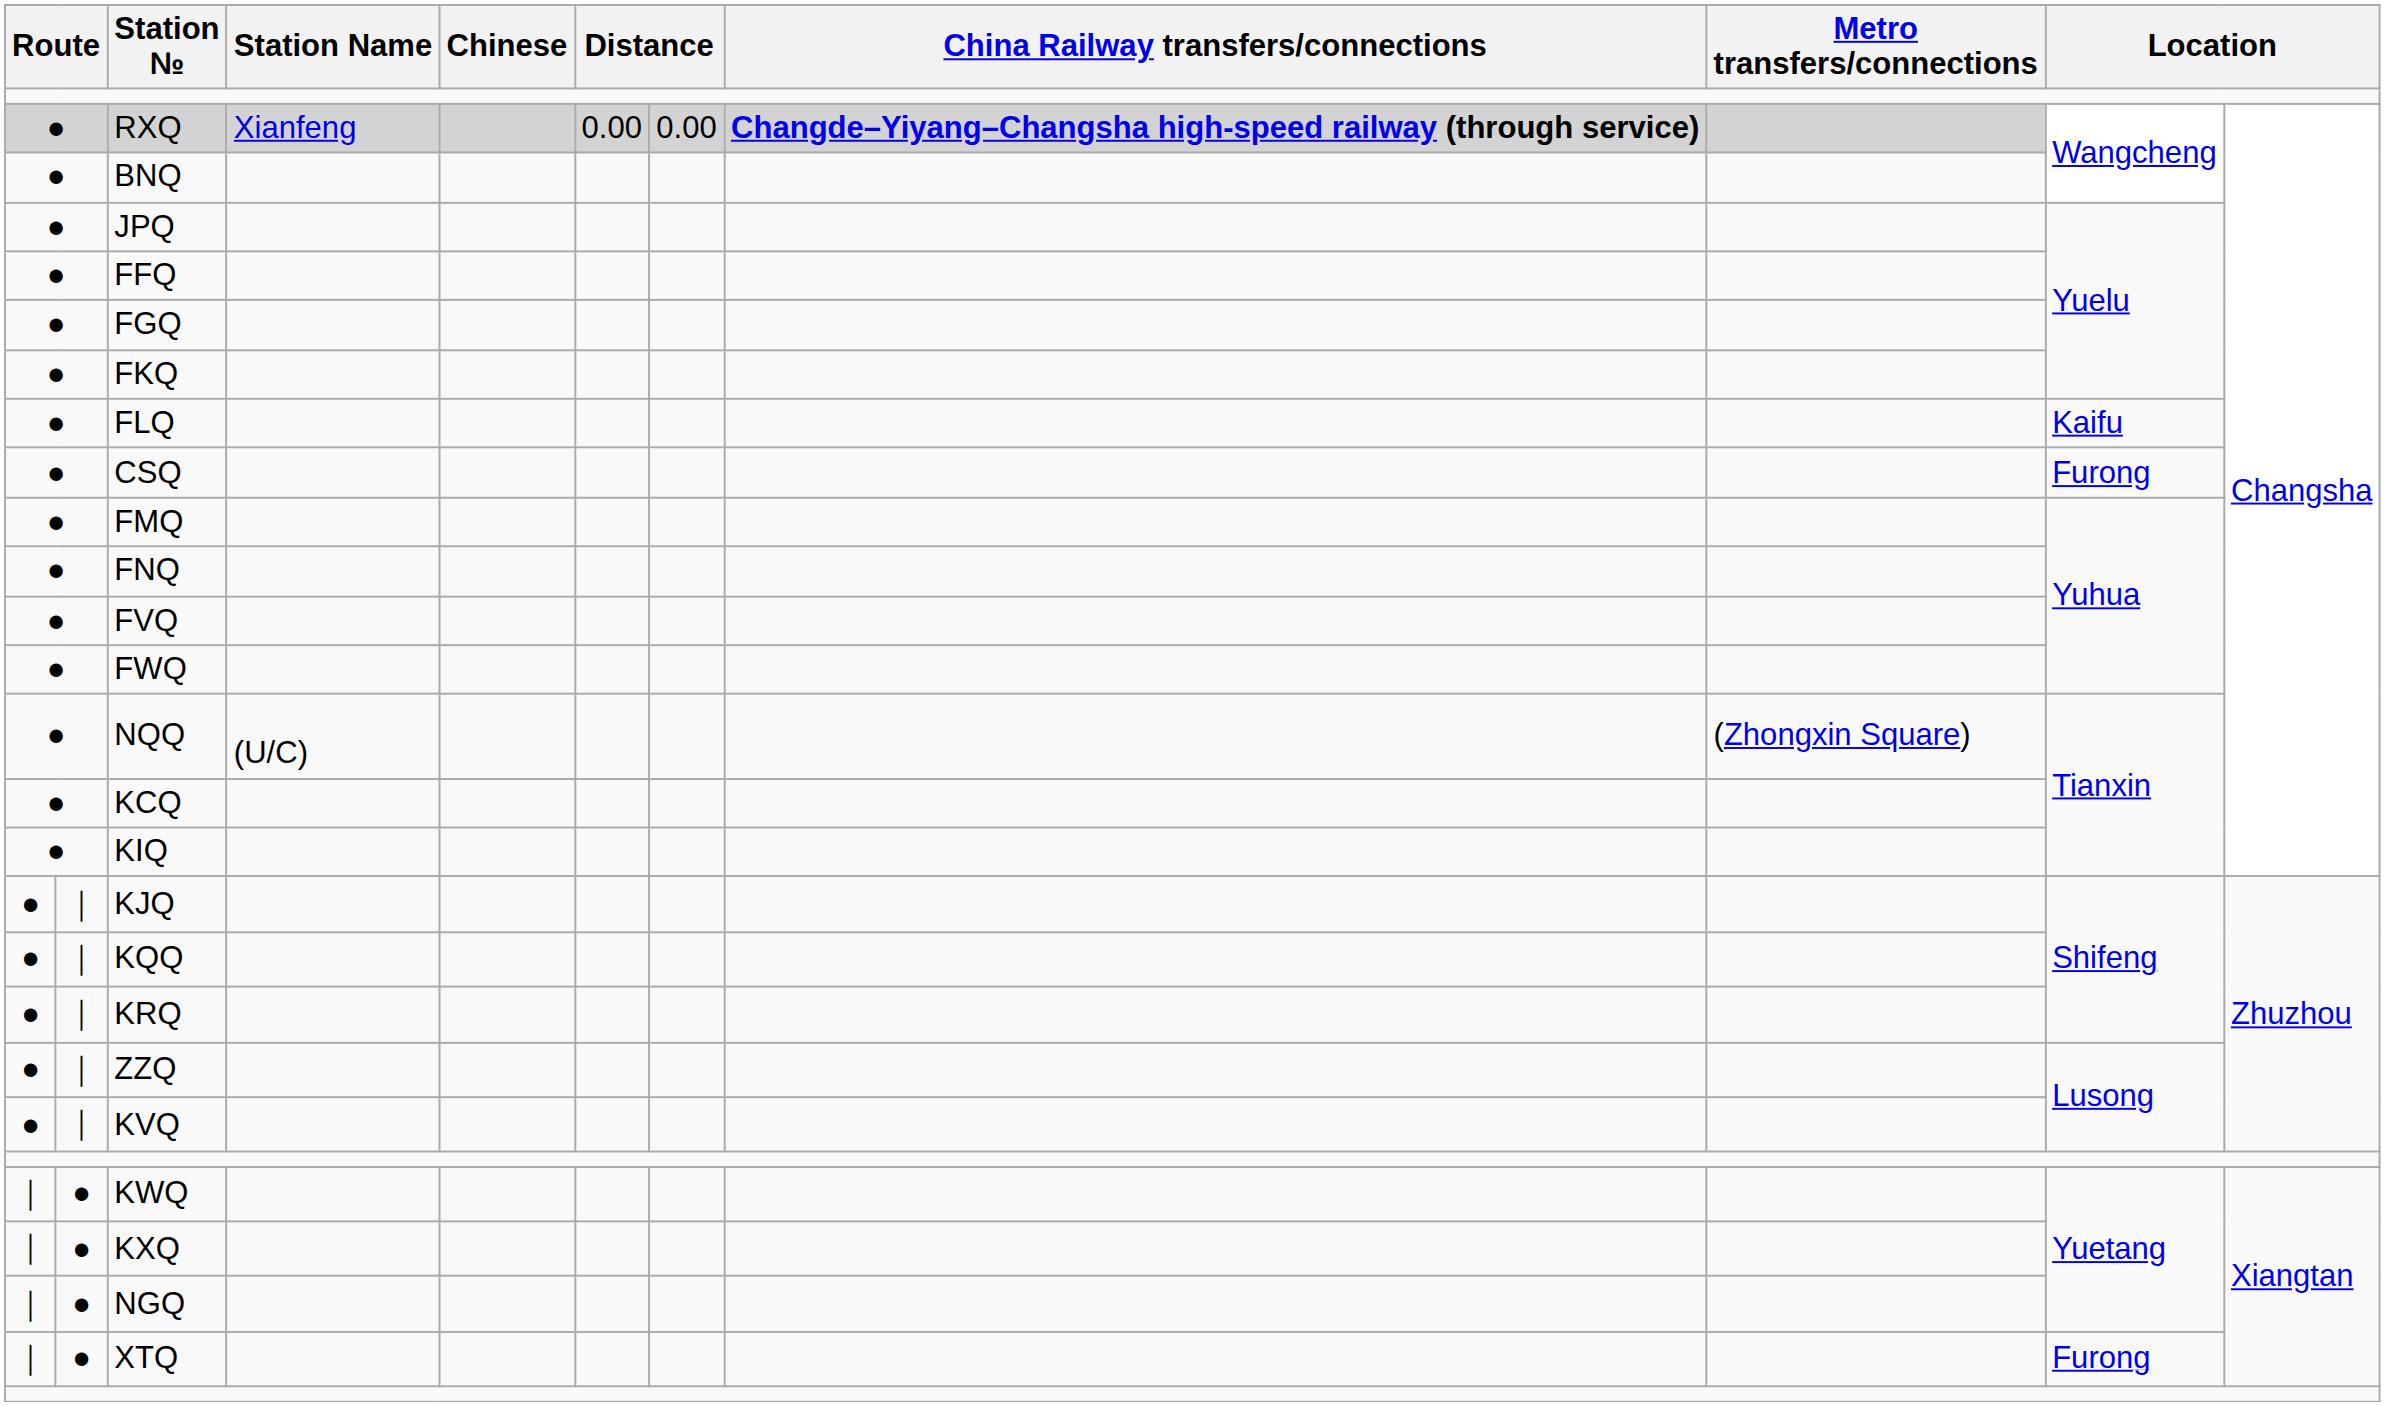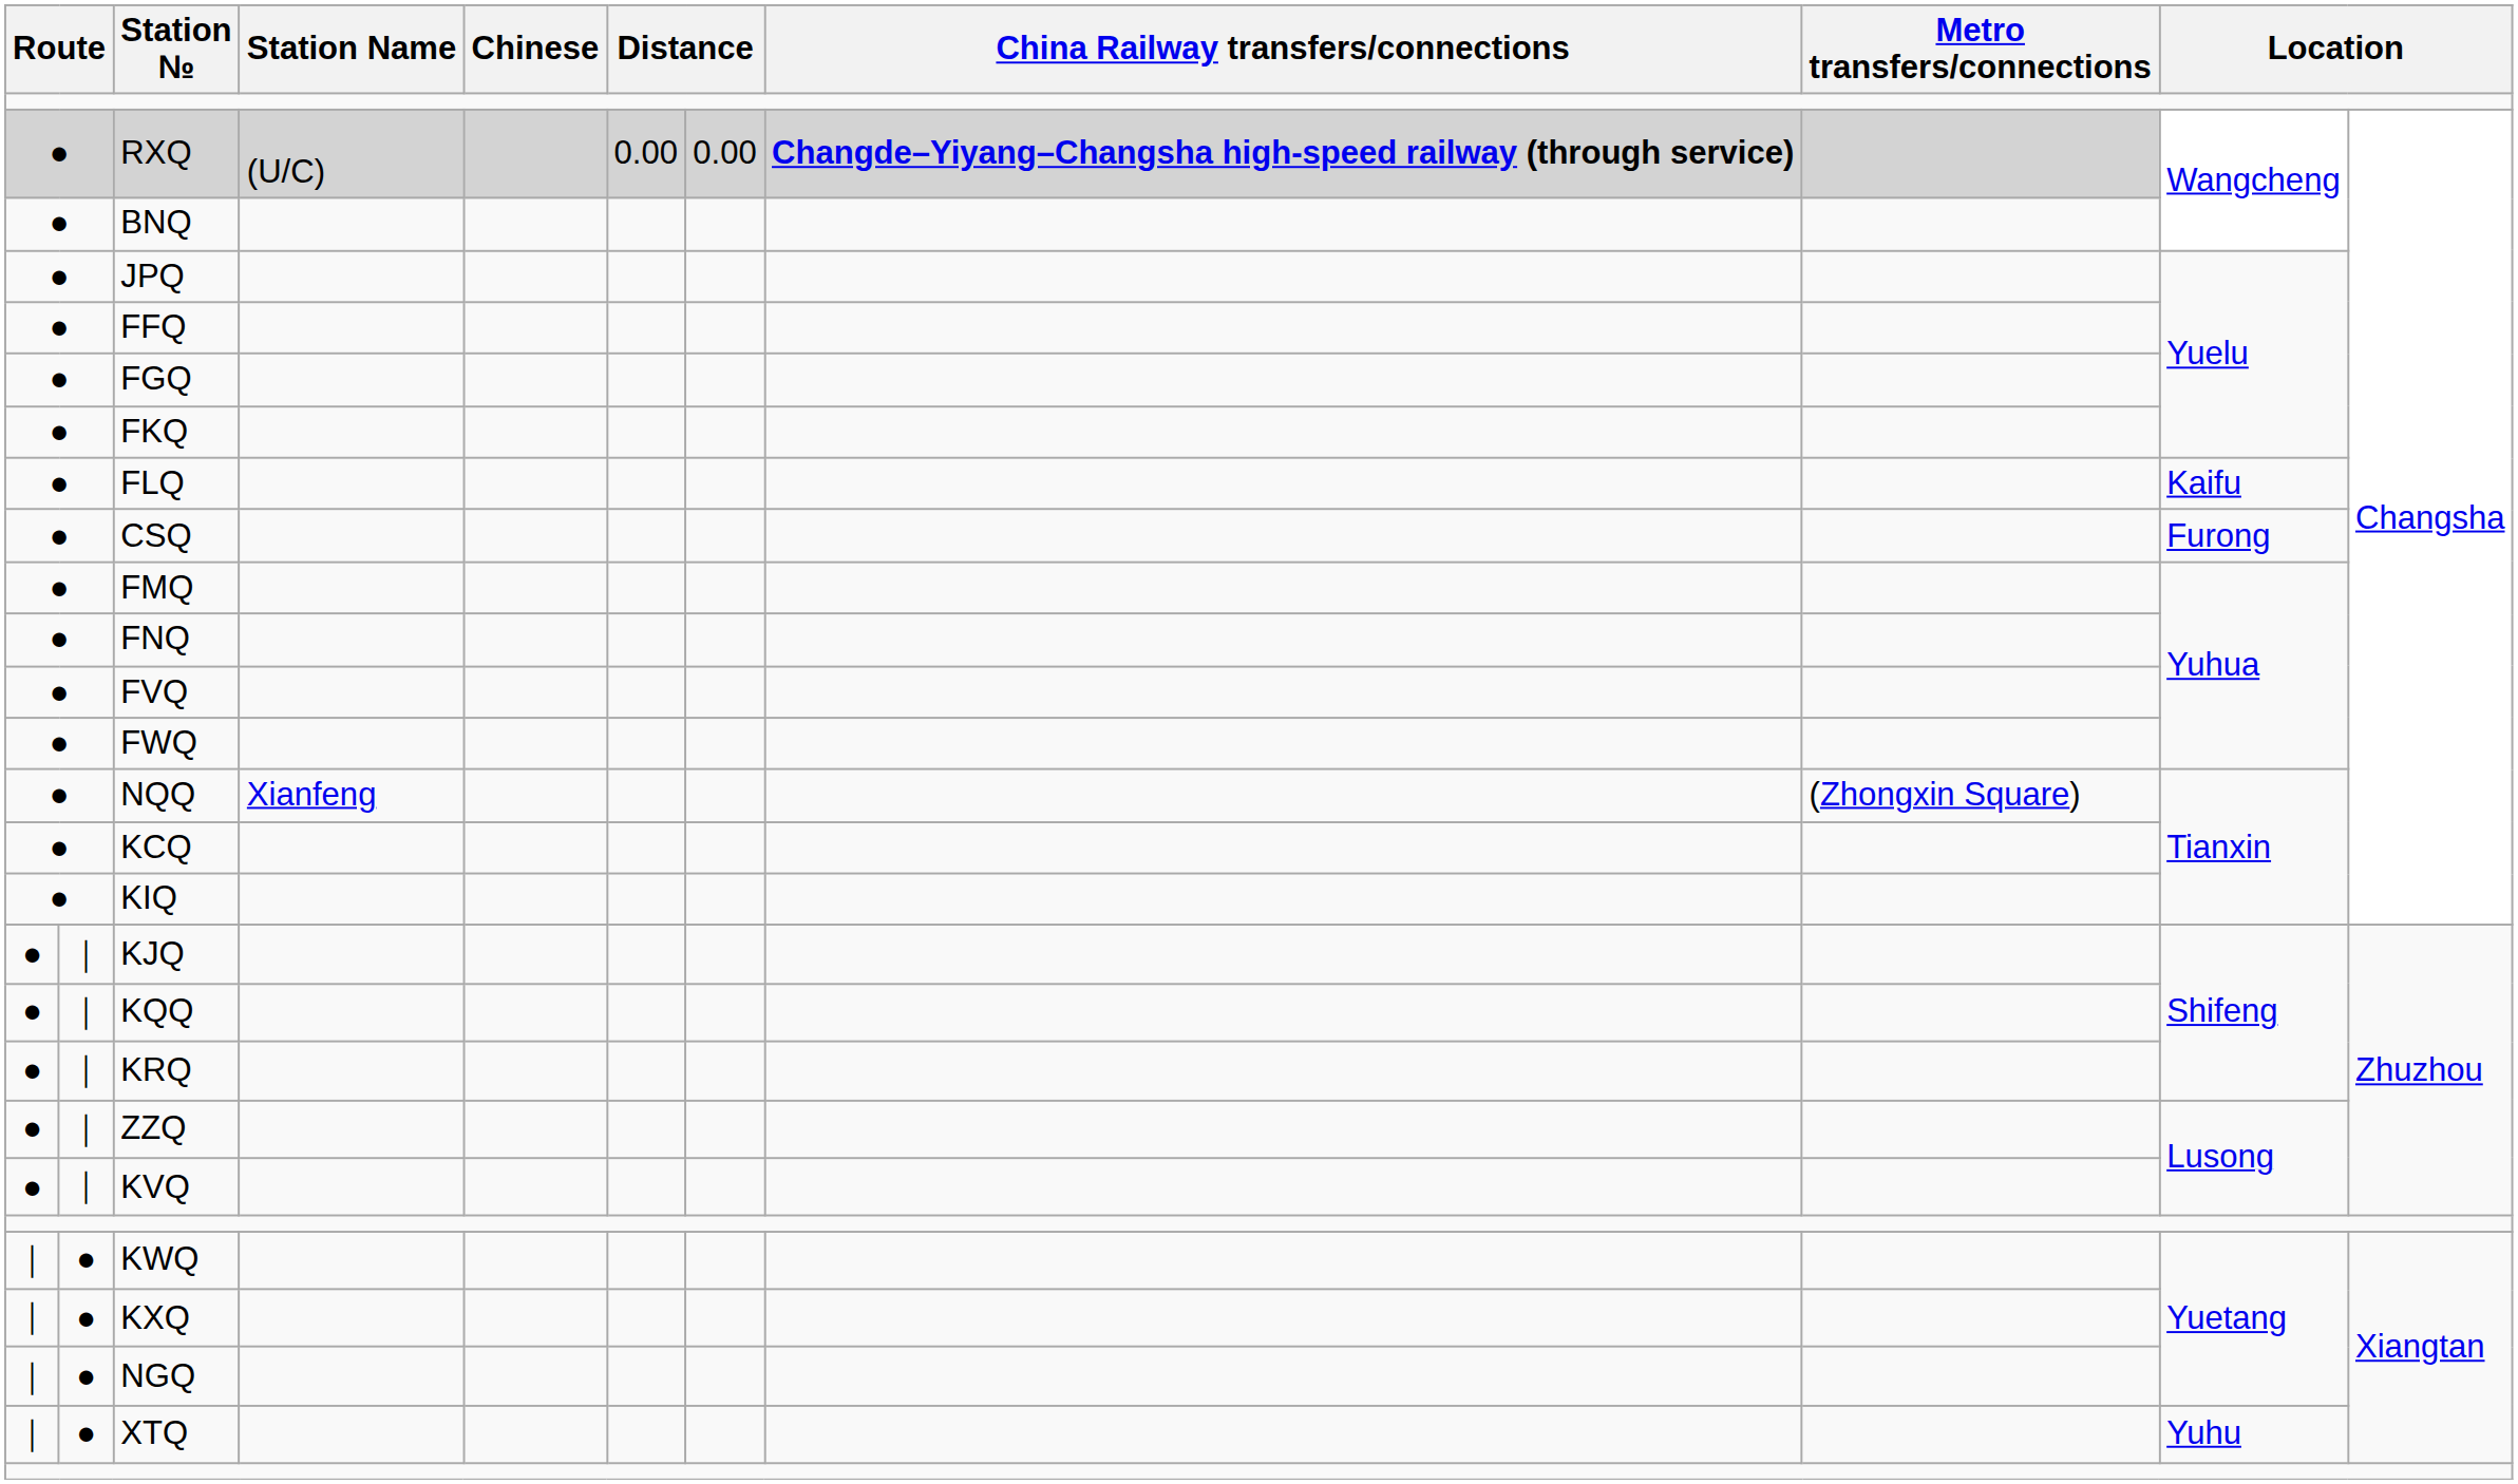RXQ | Station Name: Xianfeng -> (U/C)
NQQ | Station Name: (U/C) -> Xianfeng
XTQ | column 10: Furong -> Yuhu
